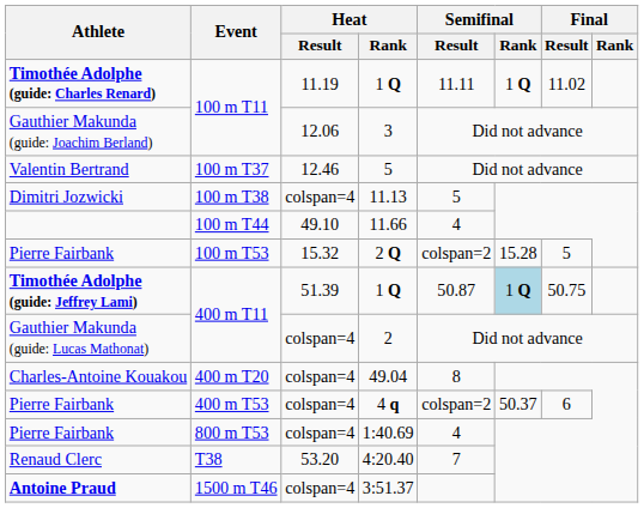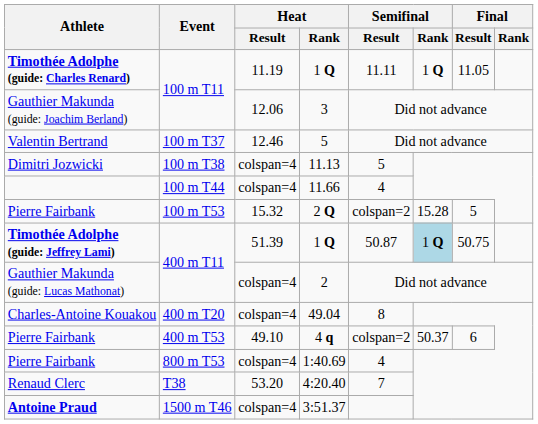Timothée Adolphe (guide: Charles Renard) / 1 Q | Final / Result: 11.02 -> 11.05
11.66 | Heat / Result: 49.10 -> colspan=4
4 q | Heat / Result: colspan=4 -> 49.10
